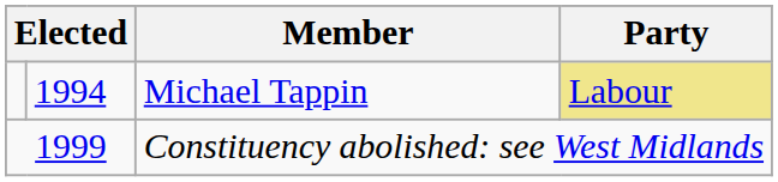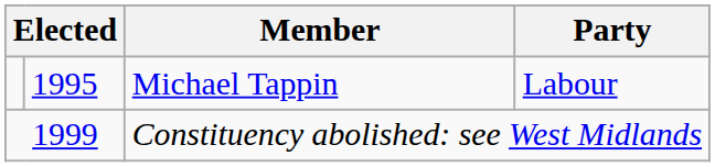Michael Tappin | column 2: 1994 -> 1995
Michael Tappin | Party: khaki background -> no background
